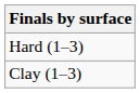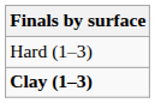row 3 | column 1: normal -> bold
